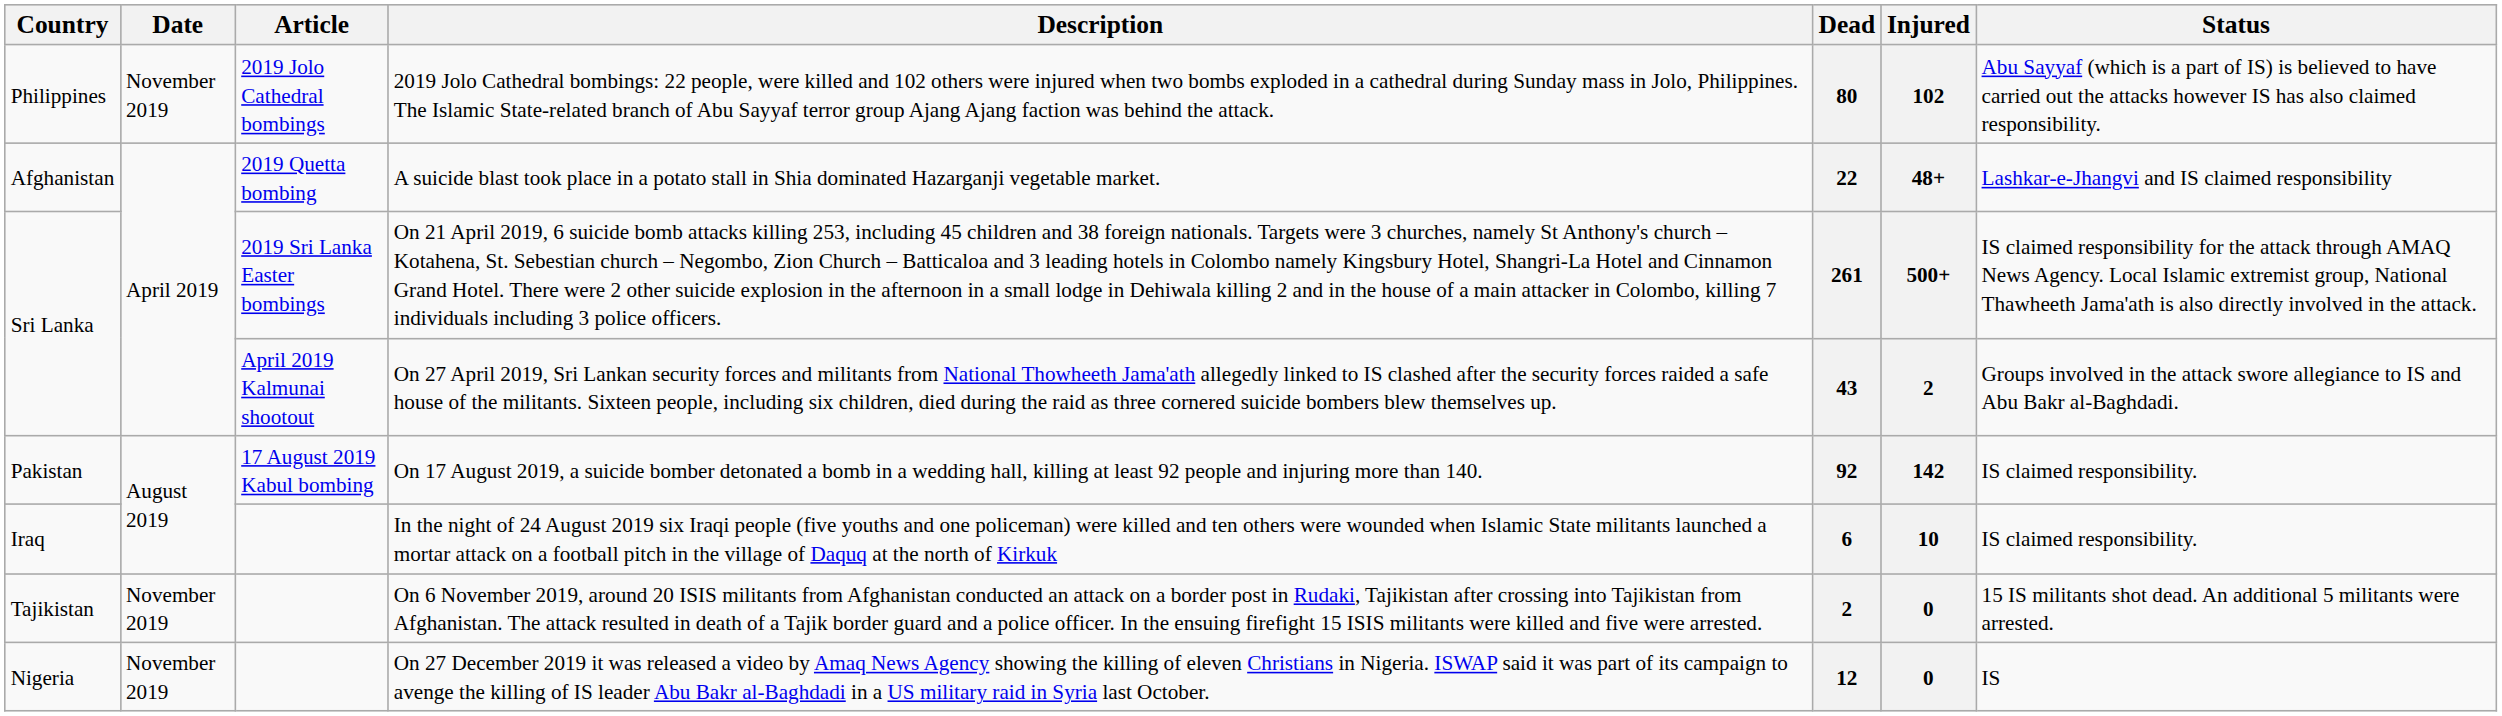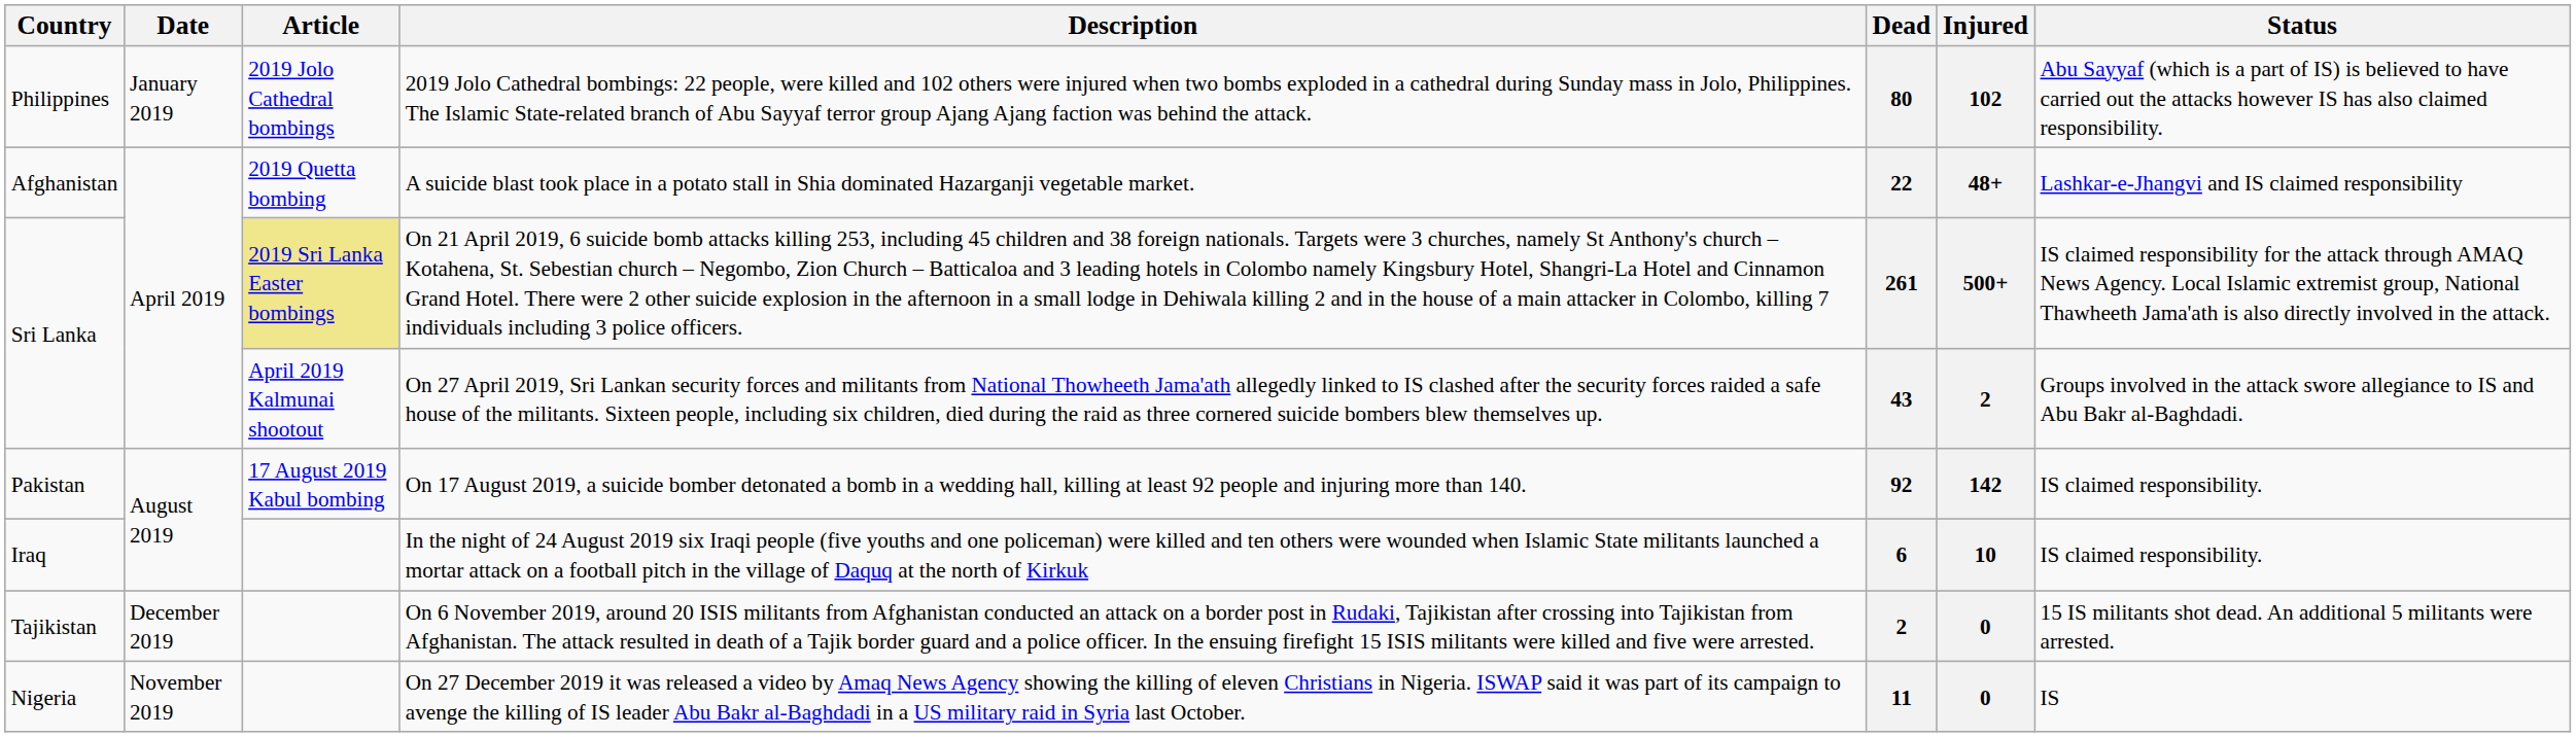row 2 | Date: November 2019 -> January 2019
row 4 | Article: no background -> khaki background
row 8 | Date: November 2019 -> December 2019
row 9 | Dead: 12 -> 11
